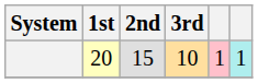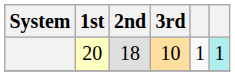row 2 | 2nd: 15 -> 18
row 2 | column 5: pink background -> no background
